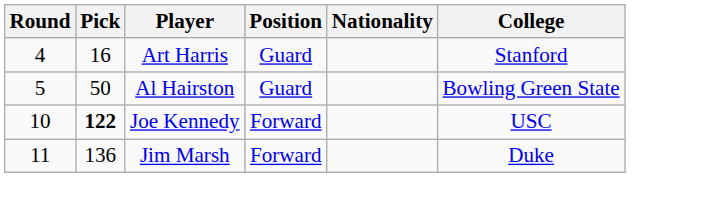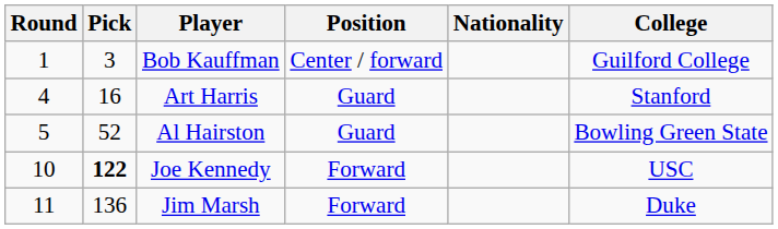+ row: 1 | 3 | Bob Kauffman | Center / forward | Guilford College
Al Hairston | Pick: 50 -> 52
